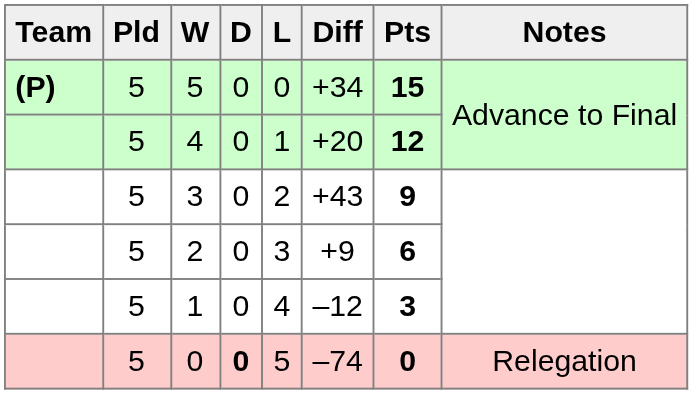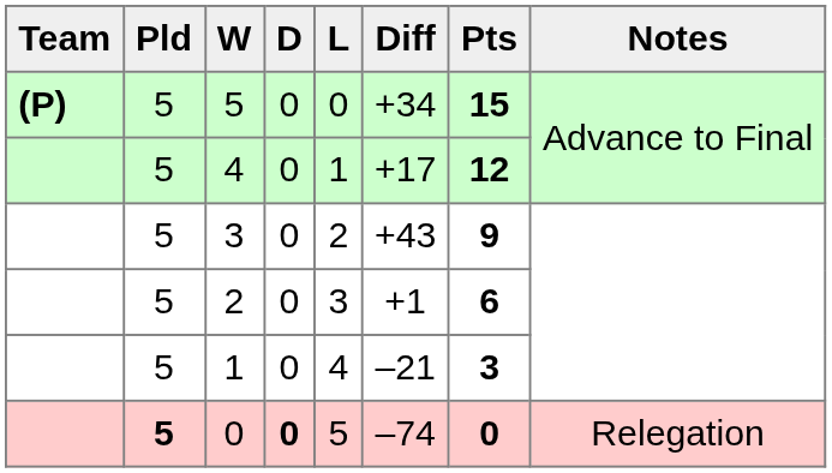row 3 | Diff: +20 -> +17
row 5 | Diff: +9 -> +1
row 6 | Diff: –12 -> –21
row 7 | Pld: normal -> bold
